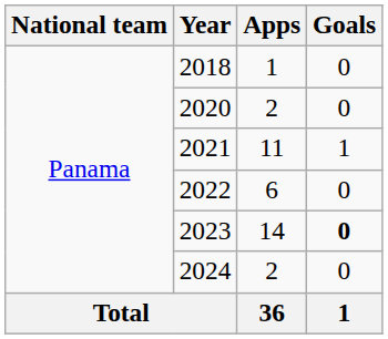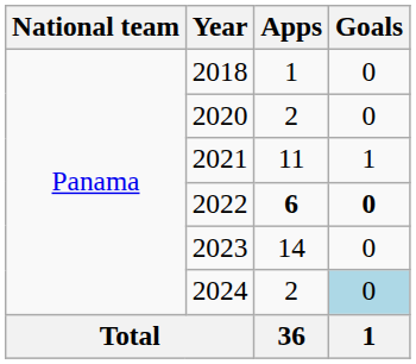2022 | Apps: normal -> bold
2022 | Goals: normal -> bold
2023 | Goals: bold -> normal
2024 | Goals: no background -> lightblue background
